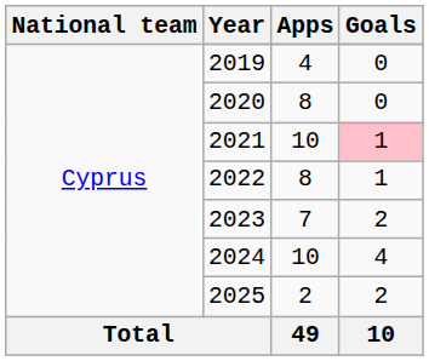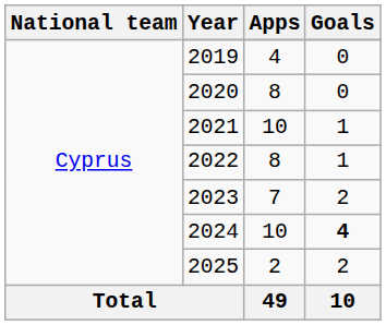2021 | Goals: pink background -> no background
2024 | Goals: normal -> bold
